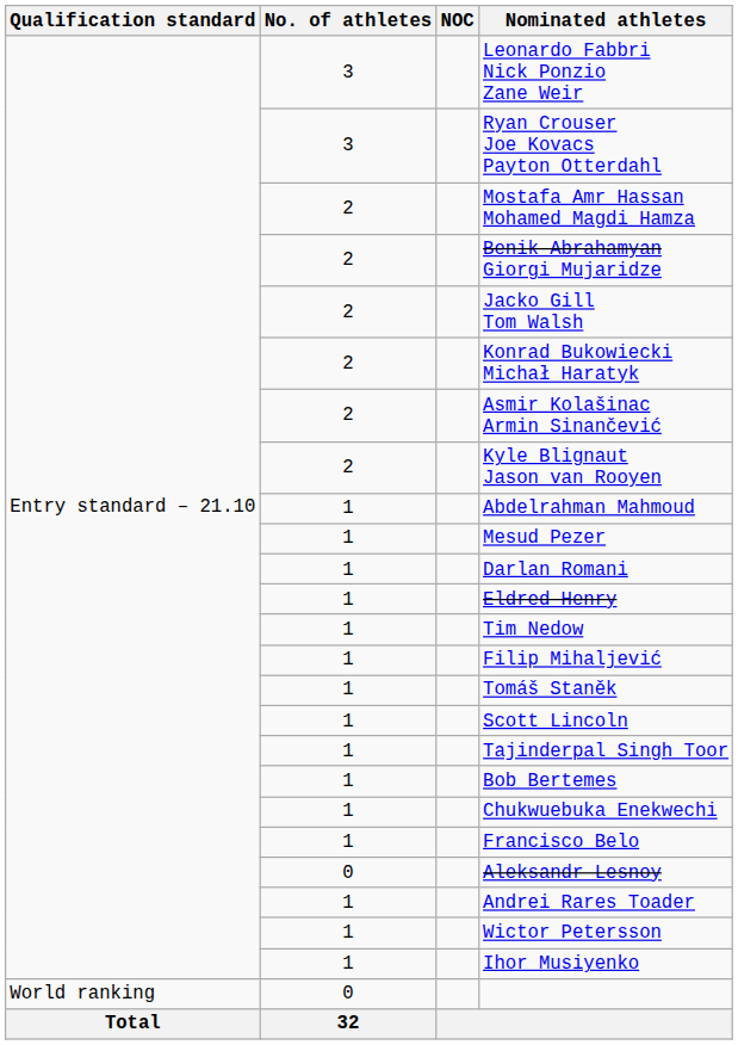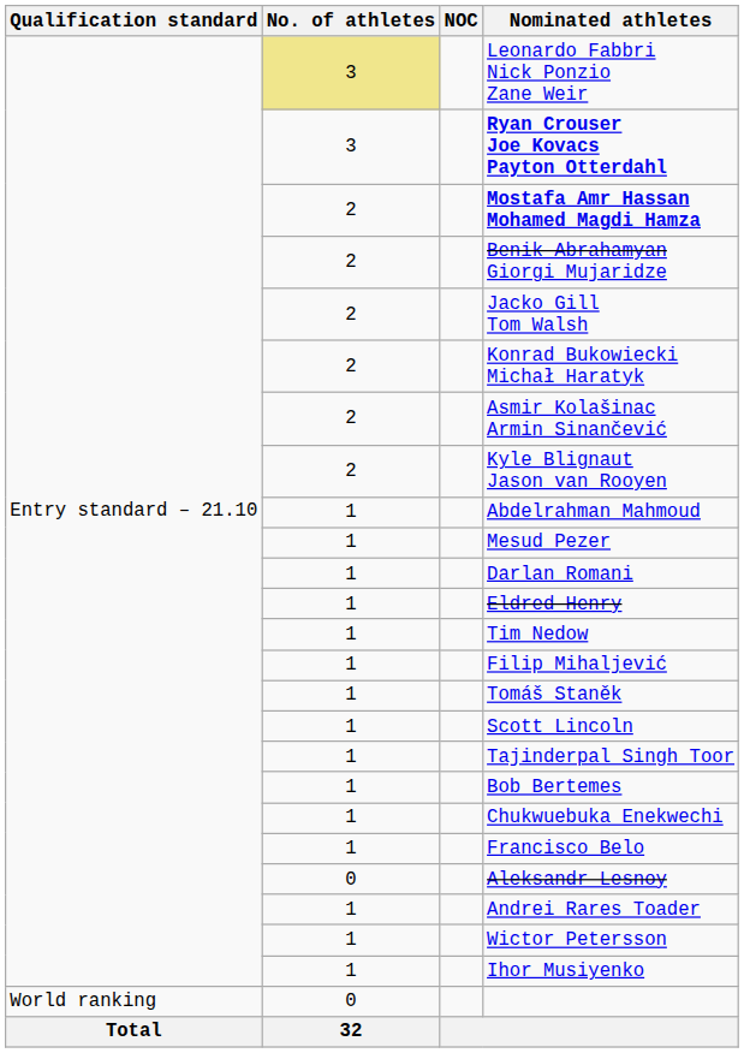Leonardo Fabbri Nick Ponzio Zane Weir | No. of athletes: no background -> khaki background
Ryan Crouser Joe Kovacs Payton Otterdahl | Nominated athletes: normal -> bold
Mostafa Amr Hassan Mohamed Magdi Hamza | Nominated athletes: normal -> bold
